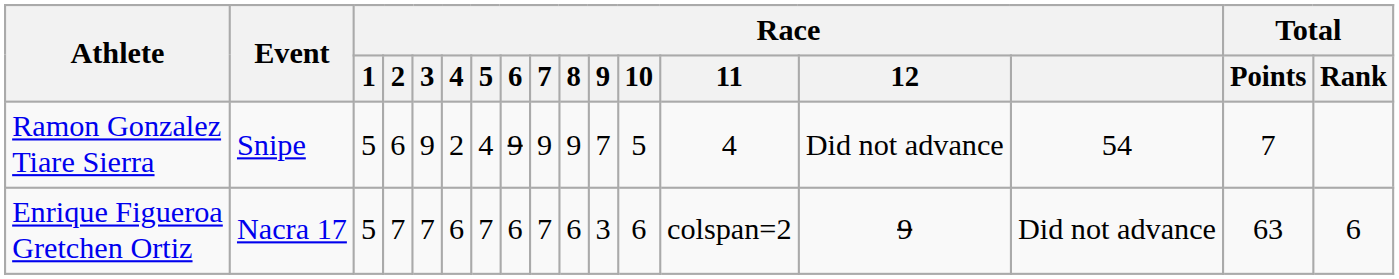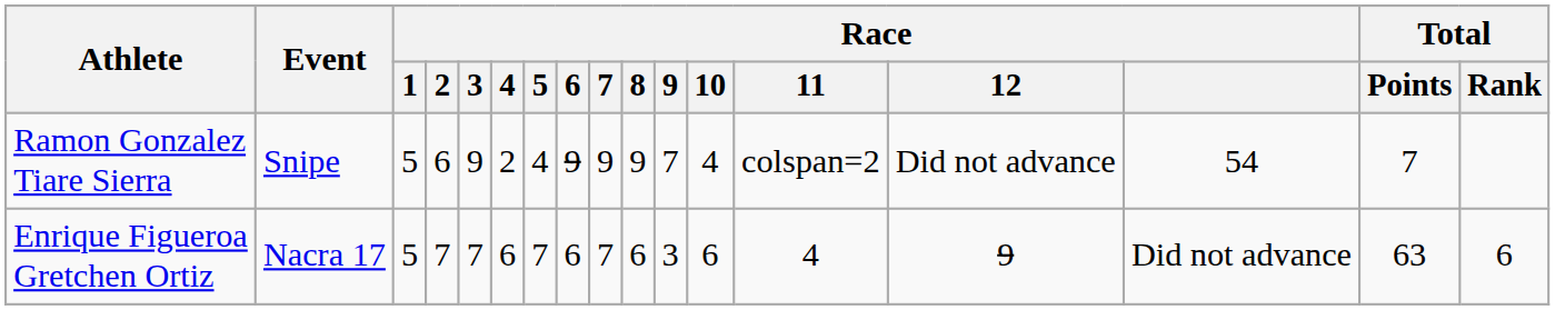Ramon Gonzalez Tiare Sierra | Race / 10: 5 -> 4
Ramon Gonzalez Tiare Sierra | Race / 11: 4 -> colspan=2
Enrique Figueroa Gretchen Ortiz | Race / 11: colspan=2 -> 4
